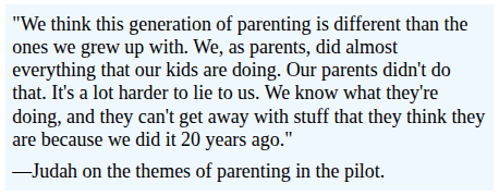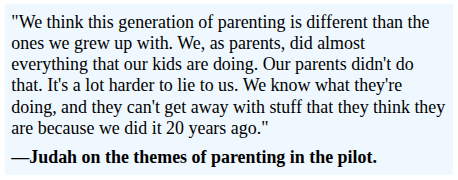row 2 | column 1: normal -> bold
